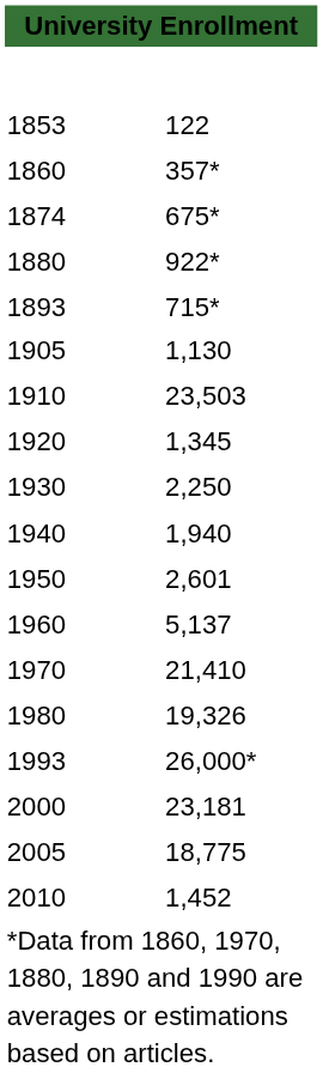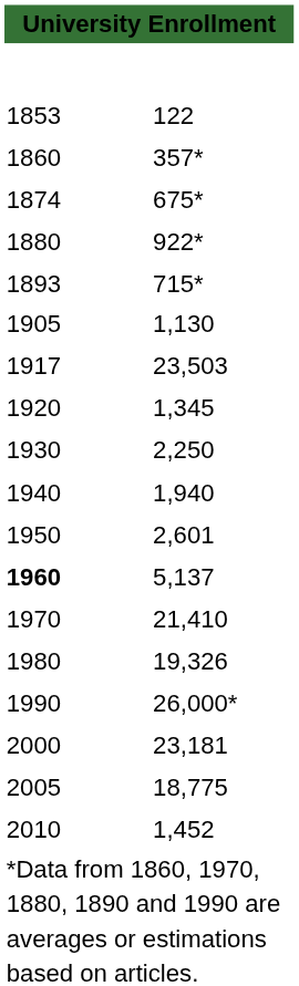row 8 | column 1: 1910 -> 1917
row 13 | column 1: normal -> bold
row 16 | column 1: 1993 -> 1990
